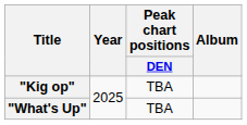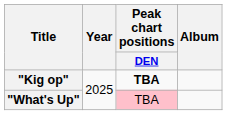"Kig op" | Peak chart positions / DEN: normal -> bold
"What's Up" | Peak chart positions / DEN: no background -> pink background
